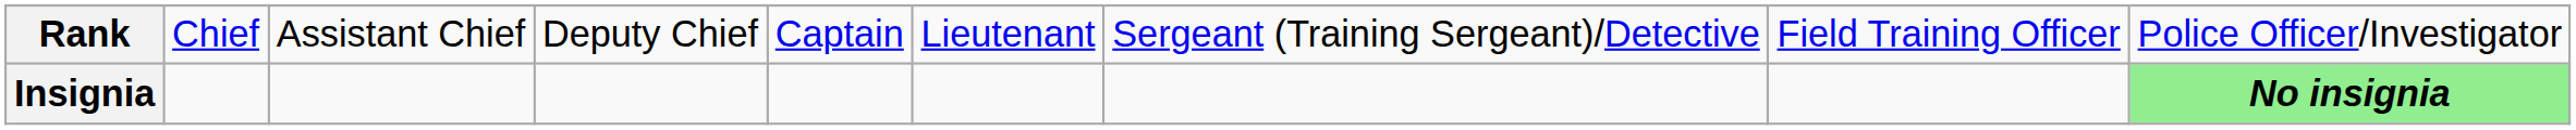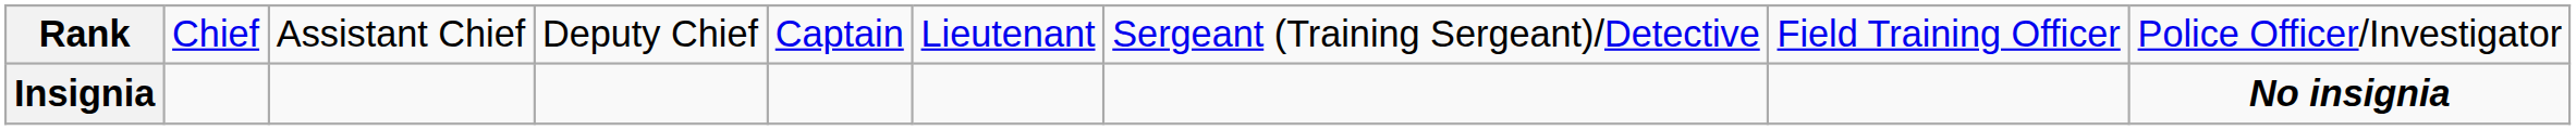Insignia | column 9: lightgreen background -> no background
